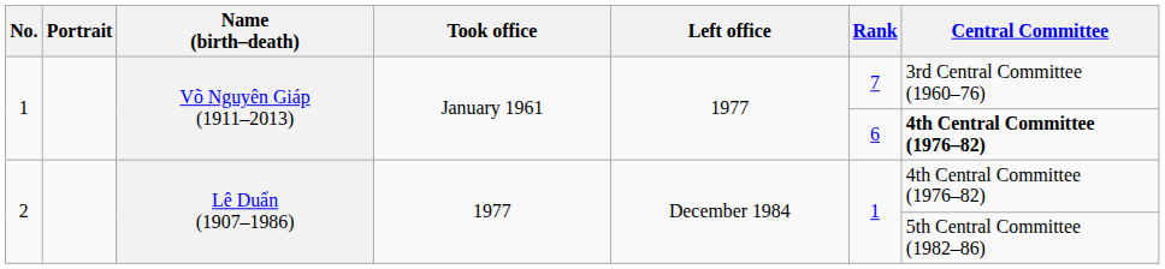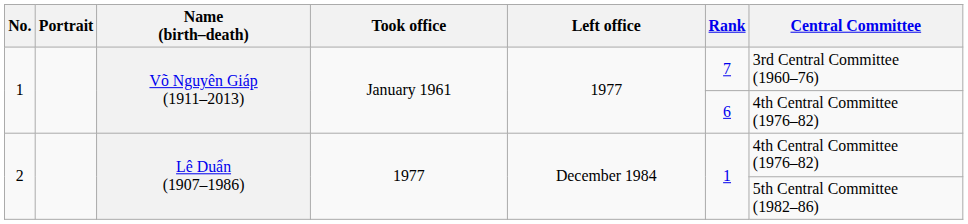row 3 | Central Committee: bold -> normal
